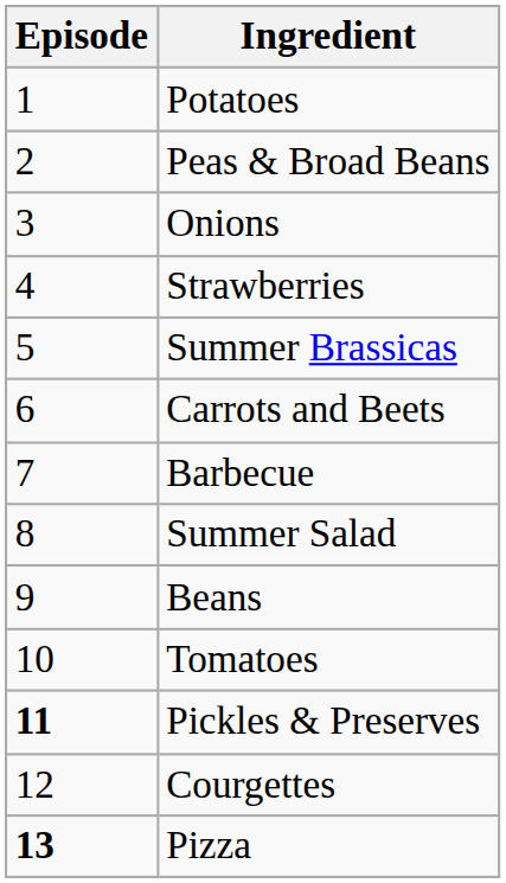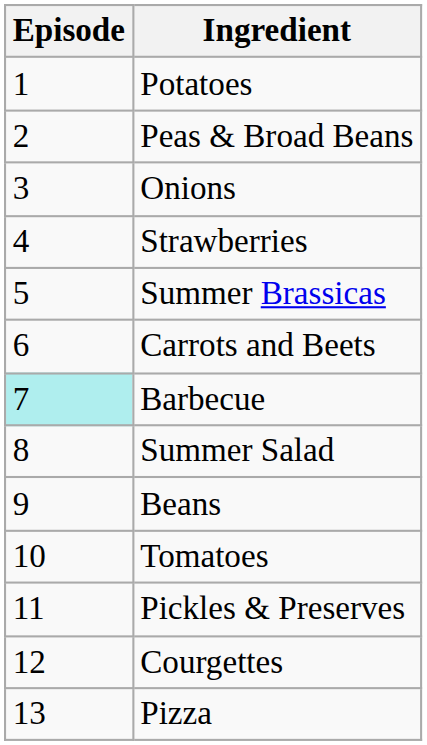Barbecue | Episode: no background -> paleturquoise background
Pickles & Preserves | Episode: bold -> normal
Pizza | Episode: bold -> normal
